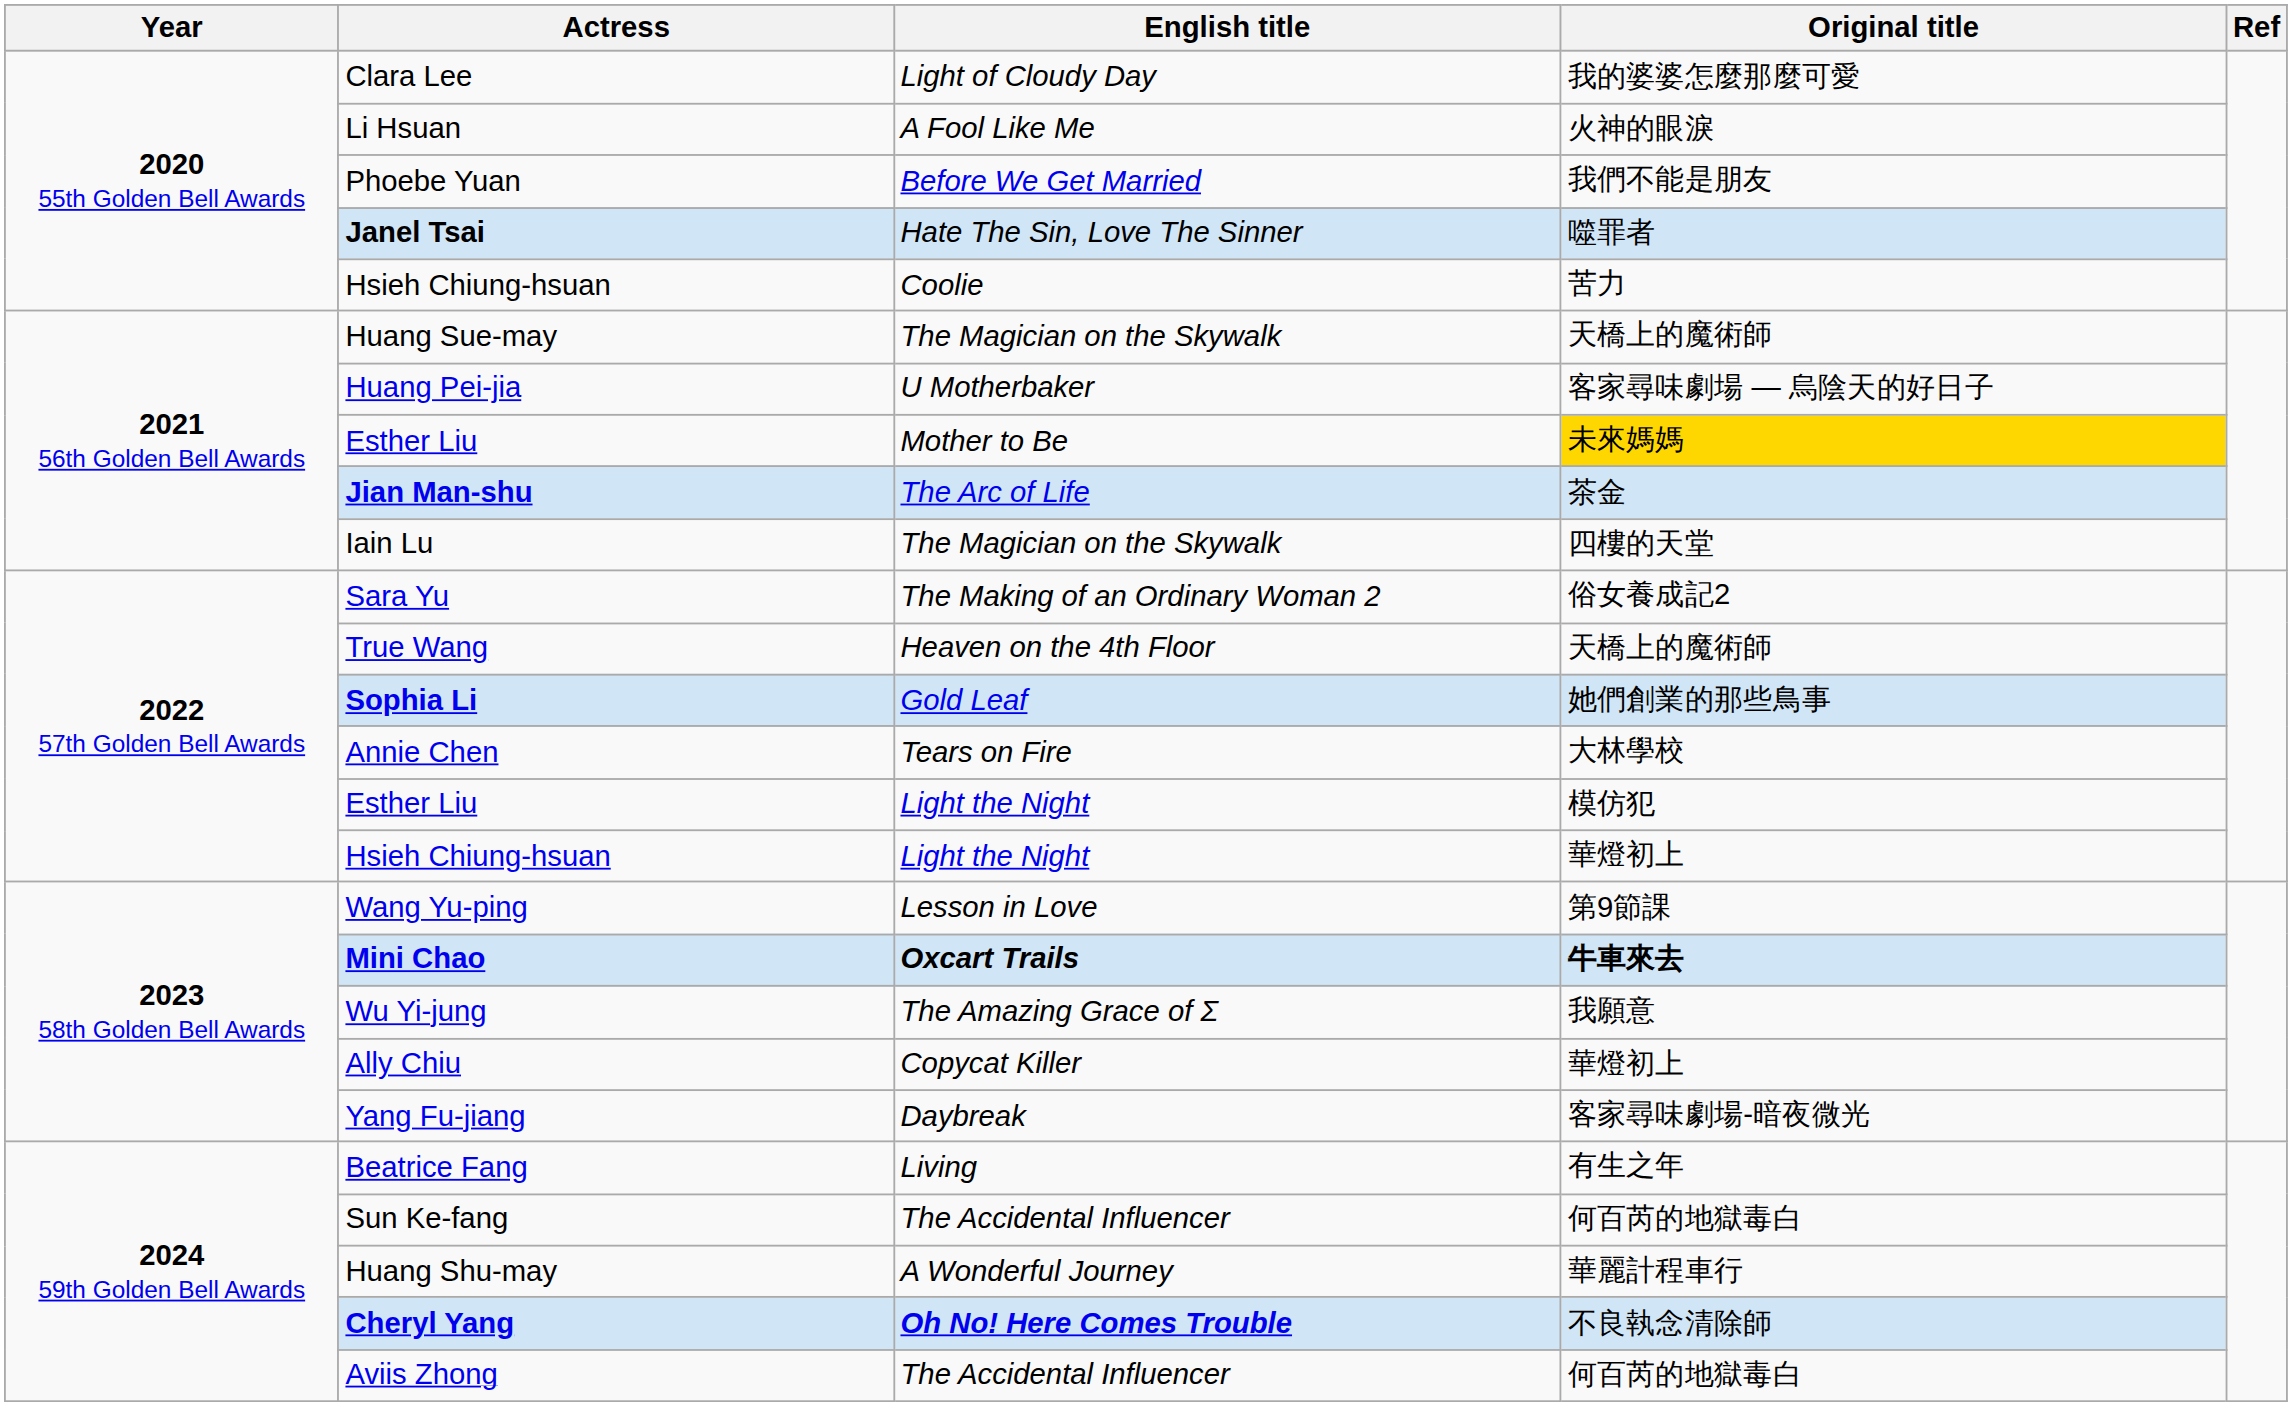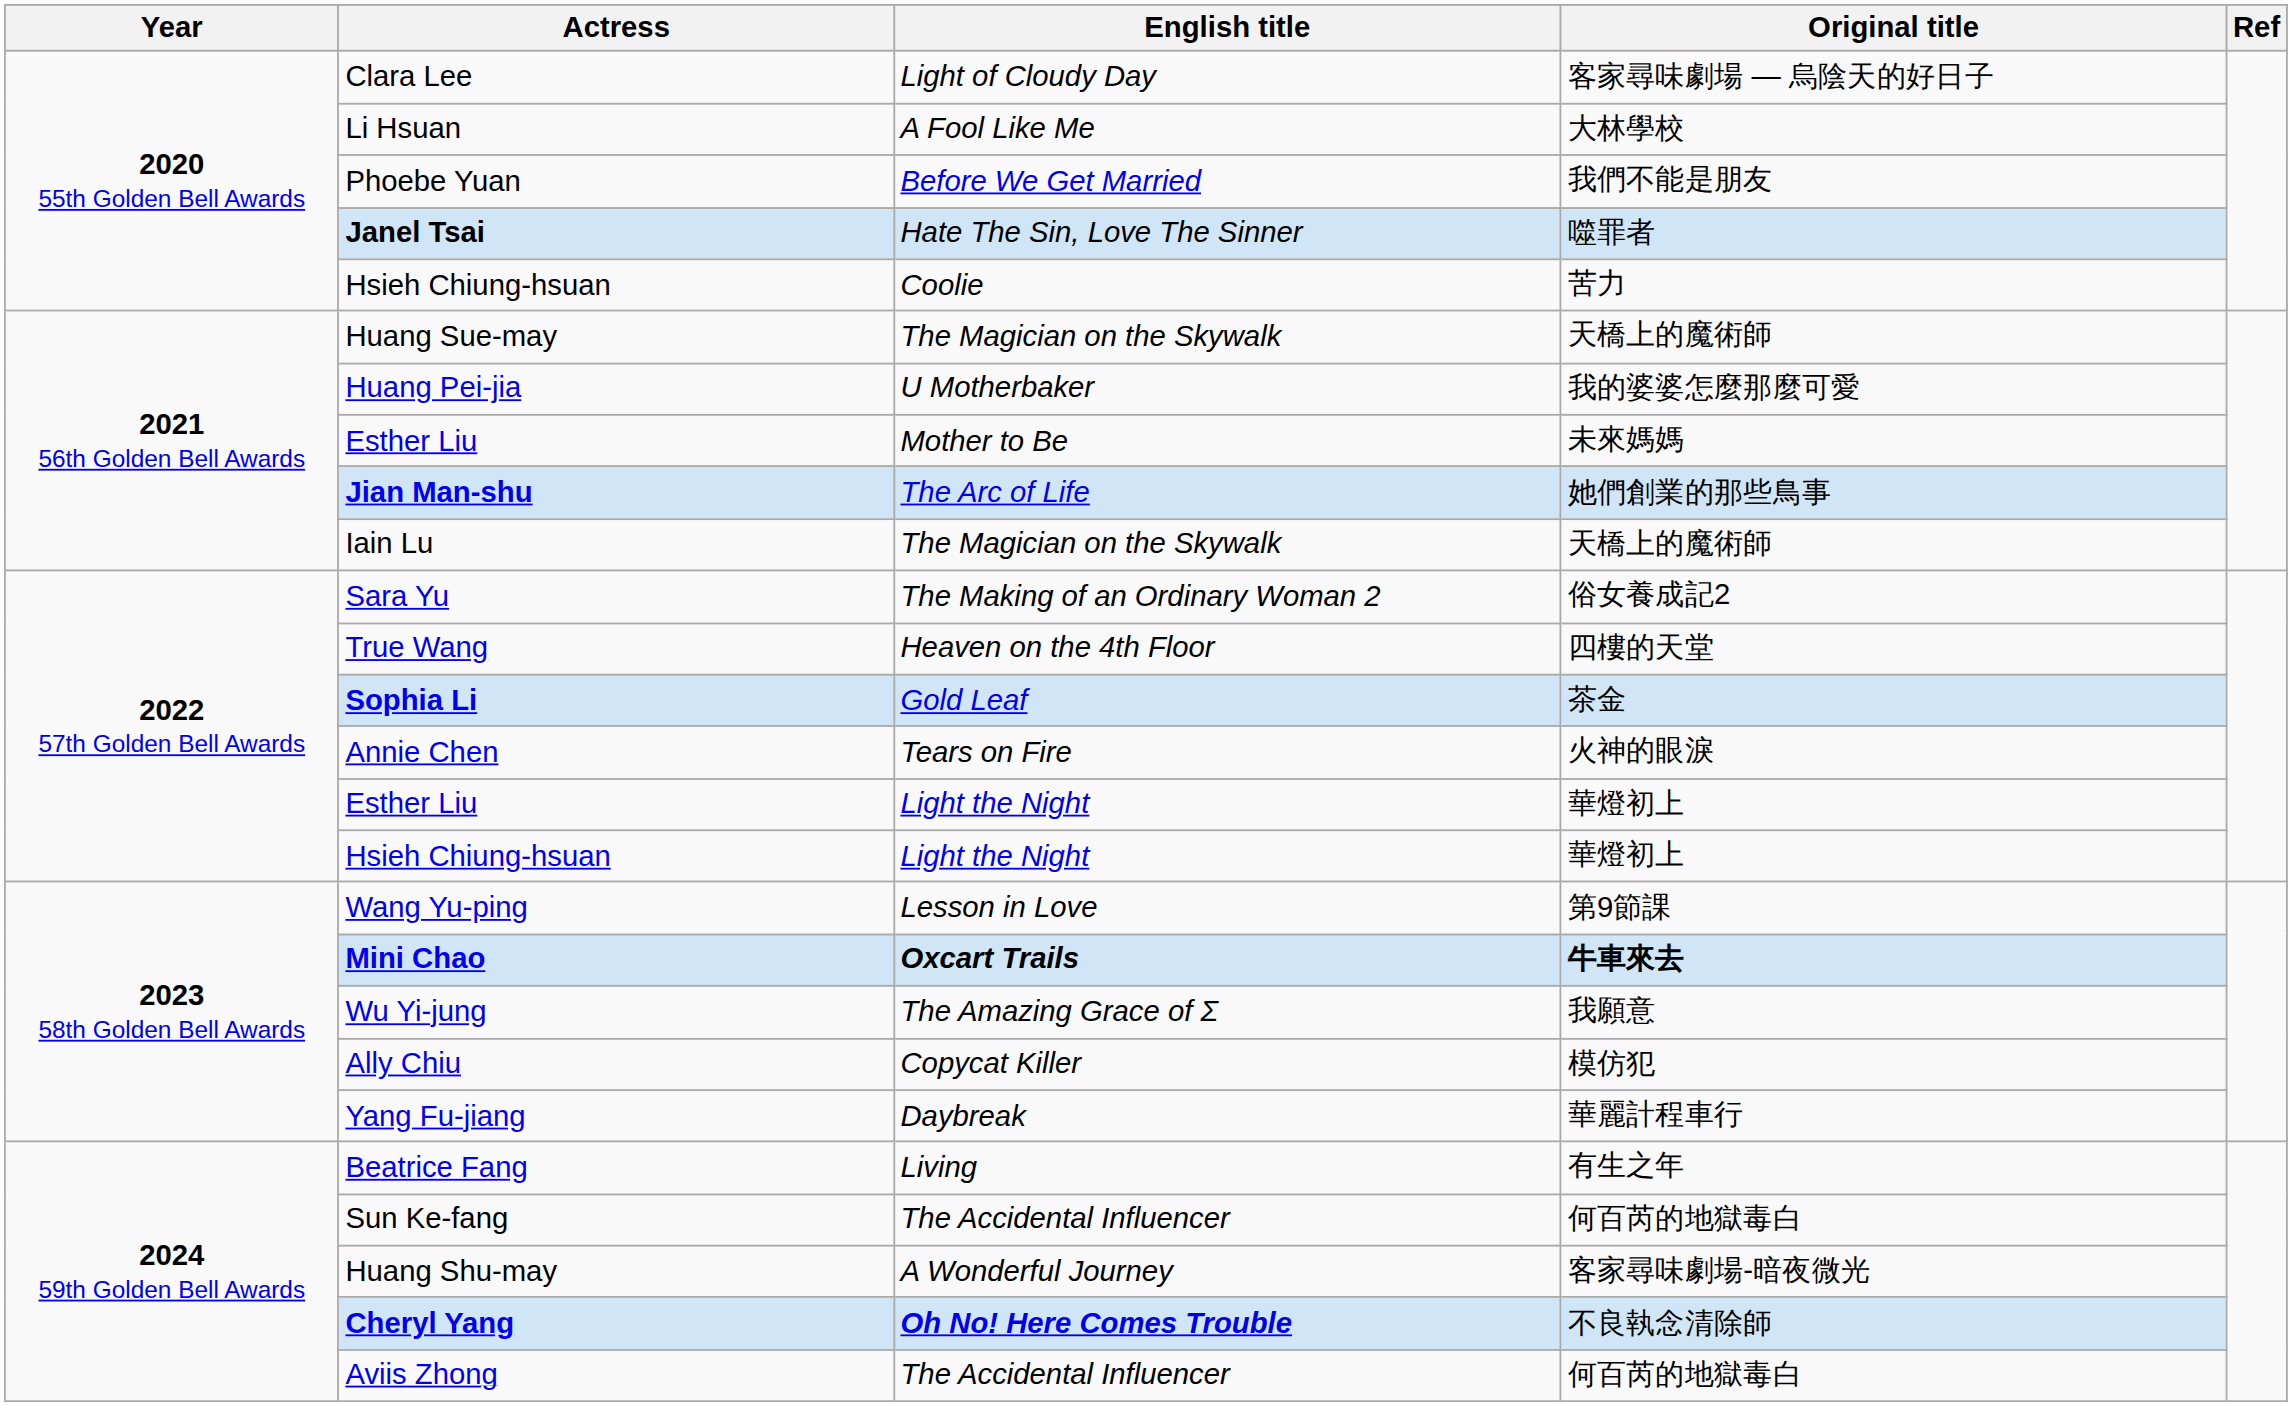Clara Lee | Original title: 我的婆婆怎麼那麼可愛 -> 客家尋味劇場 — 烏陰天的好日子
Li Hsuan | Original title: 火神的眼淚 -> 大林學校
Huang Pei-jia | Original title: 客家尋味劇場 — 烏陰天的好日子 -> 我的婆婆怎麼那麼可愛
Esther Liu / Mother to Be | Original title: gold background -> no background
Jian Man-shu | Original title: 茶金 -> 她們創業的那些鳥事
Iain Lu | Original title: 四樓的天堂 -> 天橋上的魔術師
True Wang | Original title: 天橋上的魔術師 -> 四樓的天堂
Sophia Li | Original title: 她們創業的那些鳥事 -> 茶金
Annie Chen | Original title: 大林學校 -> 火神的眼淚
Esther Liu / Light the Night | Original title: 模仿犯 -> 華燈初上
Ally Chiu | Original title: 華燈初上 -> 模仿犯
Yang Fu-jiang | Original title: 客家尋味劇場-暗夜微光 -> 華麗計程車行
Huang Shu-may | Original title: 華麗計程車行 -> 客家尋味劇場-暗夜微光
